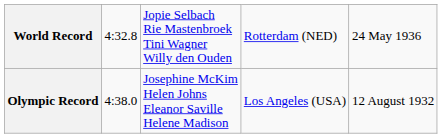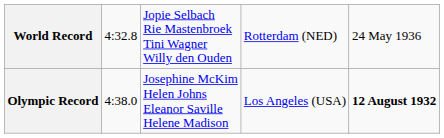Olympic Record | column 5: normal -> bold
